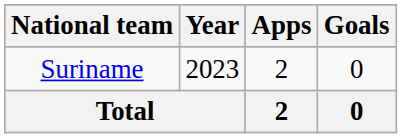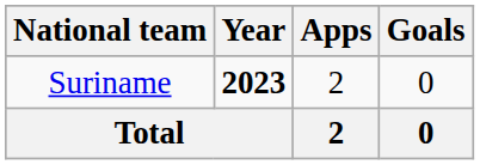Suriname | Year: normal -> bold
